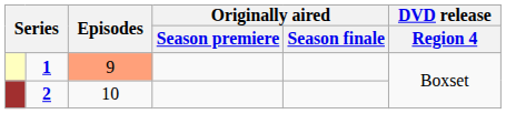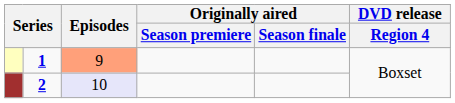2 | Episodes: no background -> lavender background
